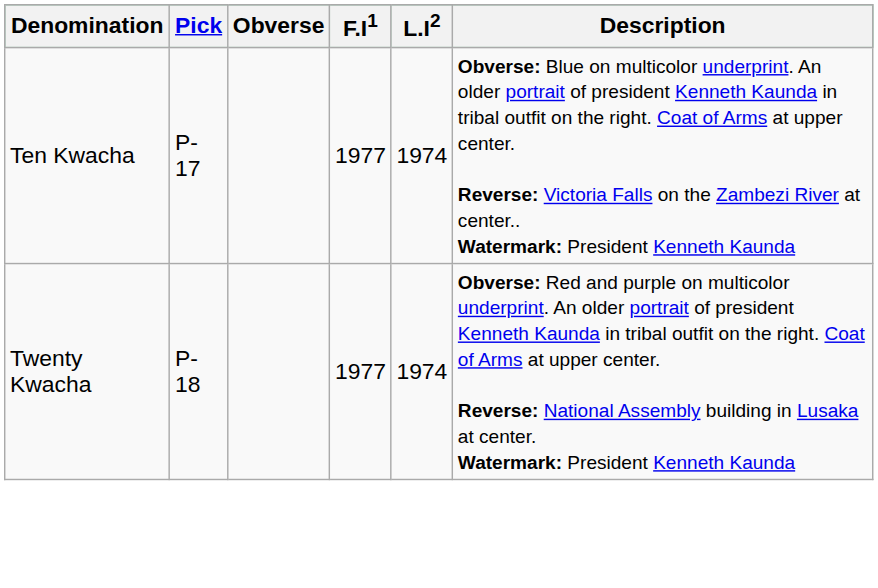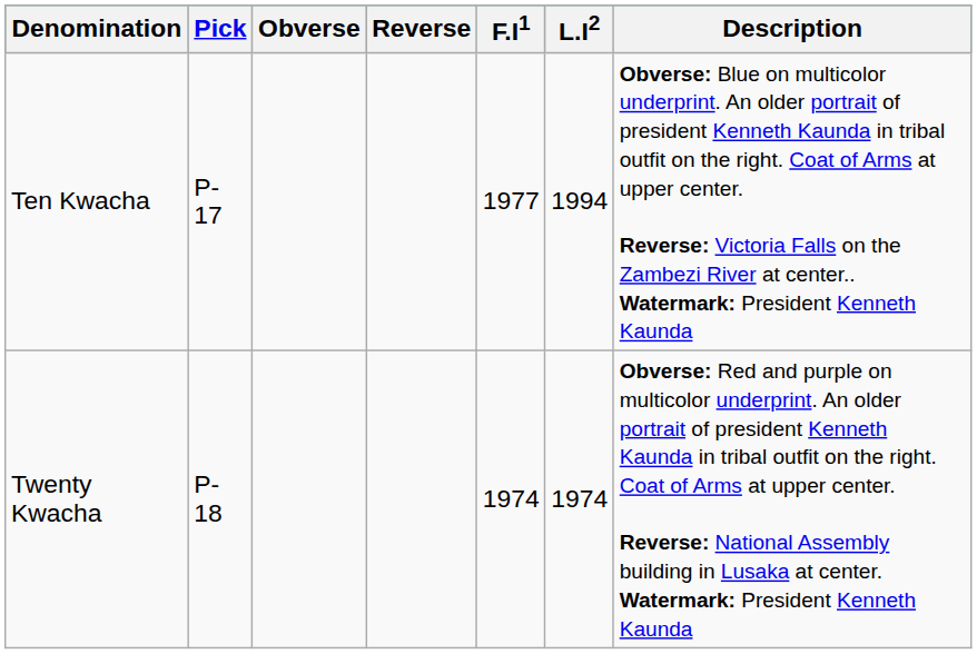+ column: Reverse
Ten Kwacha | L.I2: 1974 -> 1994
Twenty Kwacha | F.I1: 1977 -> 1974
